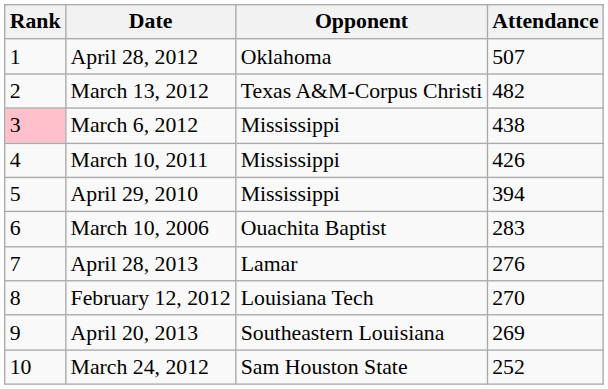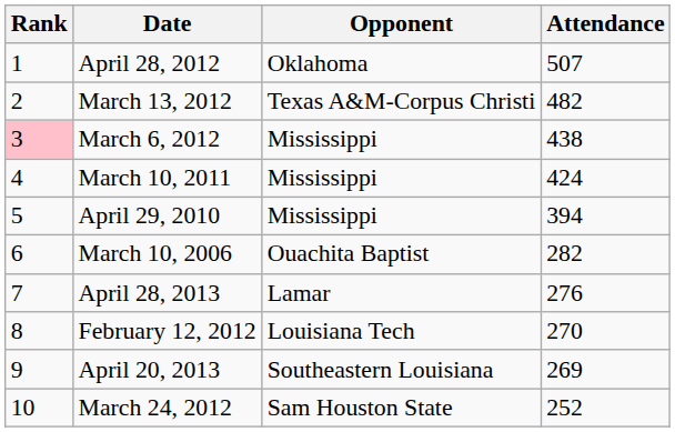March 10, 2011 | Attendance: 426 -> 424
March 10, 2006 | Attendance: 283 -> 282
